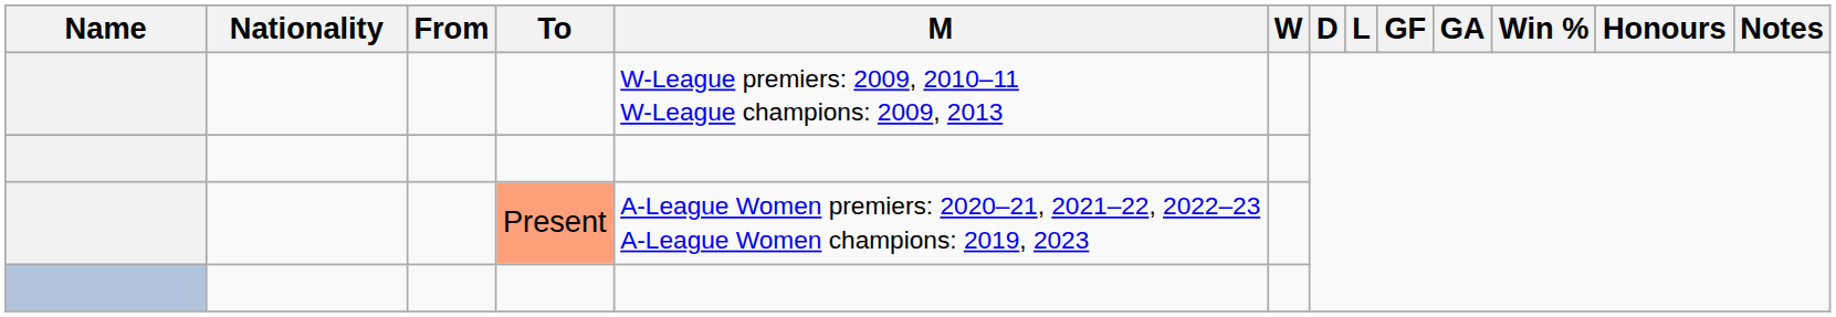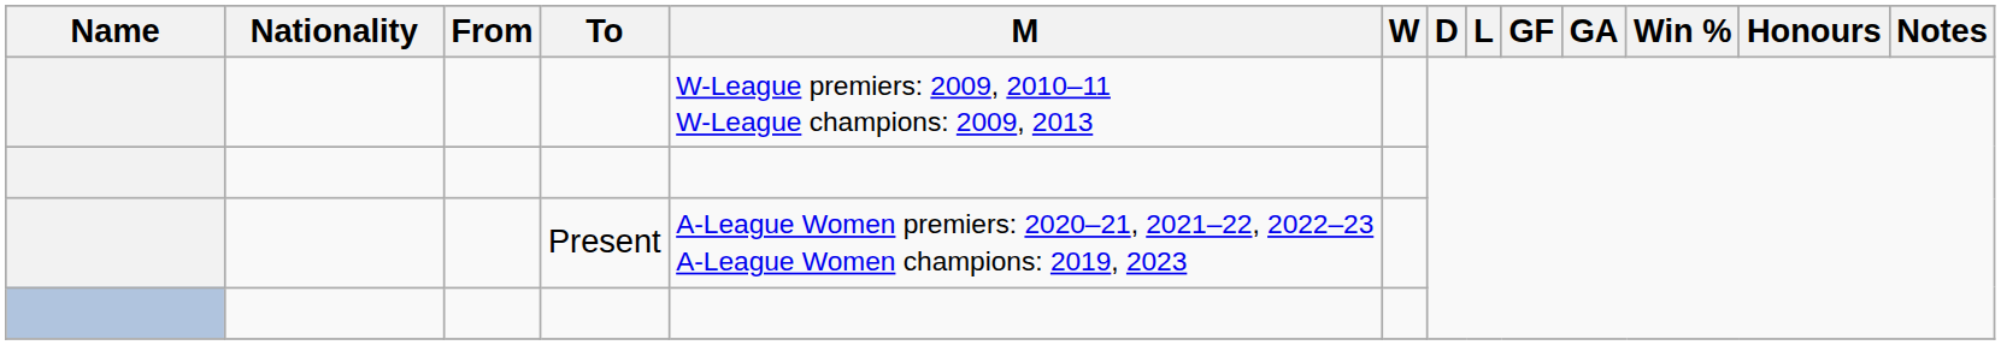Present | To: lightsalmon background -> no background
